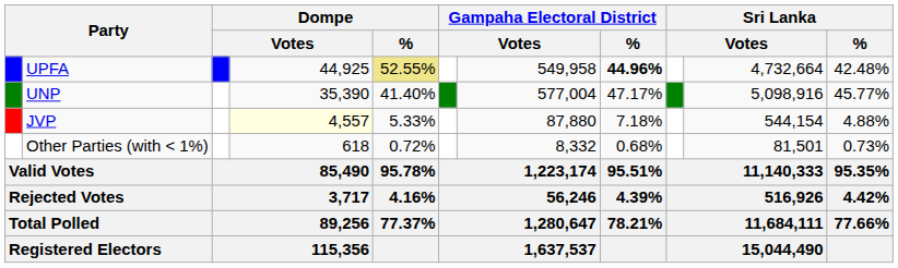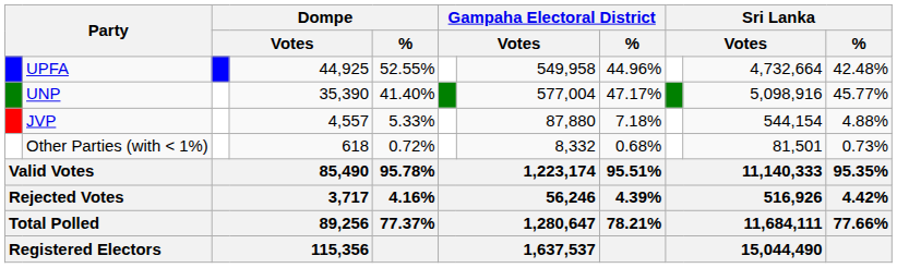UPFA | Dompe / %: khaki background -> no background
UPFA | Gampaha Electoral District / %: bold -> normal
JVP | column 4: lightyellow background -> no background
